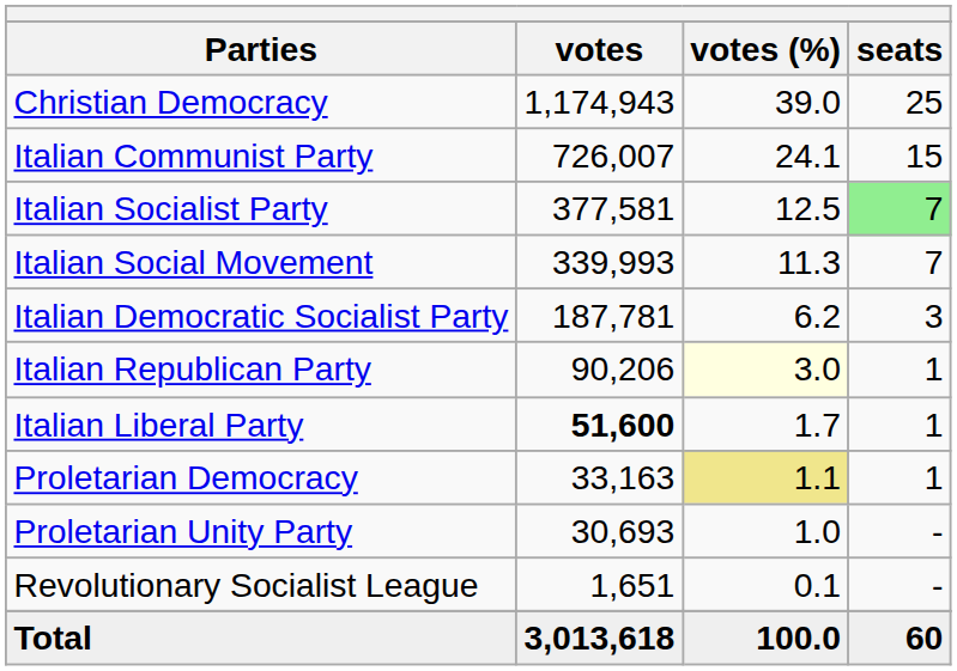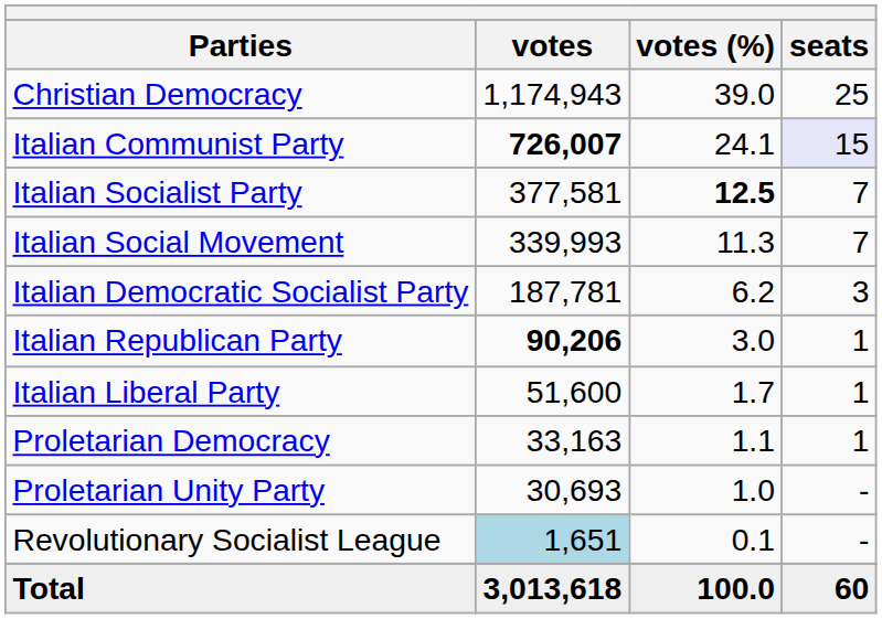Italian Communist Party | votes: normal -> bold
Italian Communist Party | seats: no background -> lavender background
Italian Socialist Party | votes (%): normal -> bold
Italian Socialist Party | seats: lightgreen background -> no background
Italian Republican Party | votes: normal -> bold
Italian Republican Party | votes (%): lightyellow background -> no background
Italian Liberal Party | votes: bold -> normal
Proletarian Democracy | votes (%): khaki background -> no background
Revolutionary Socialist League | votes: no background -> lightblue background
